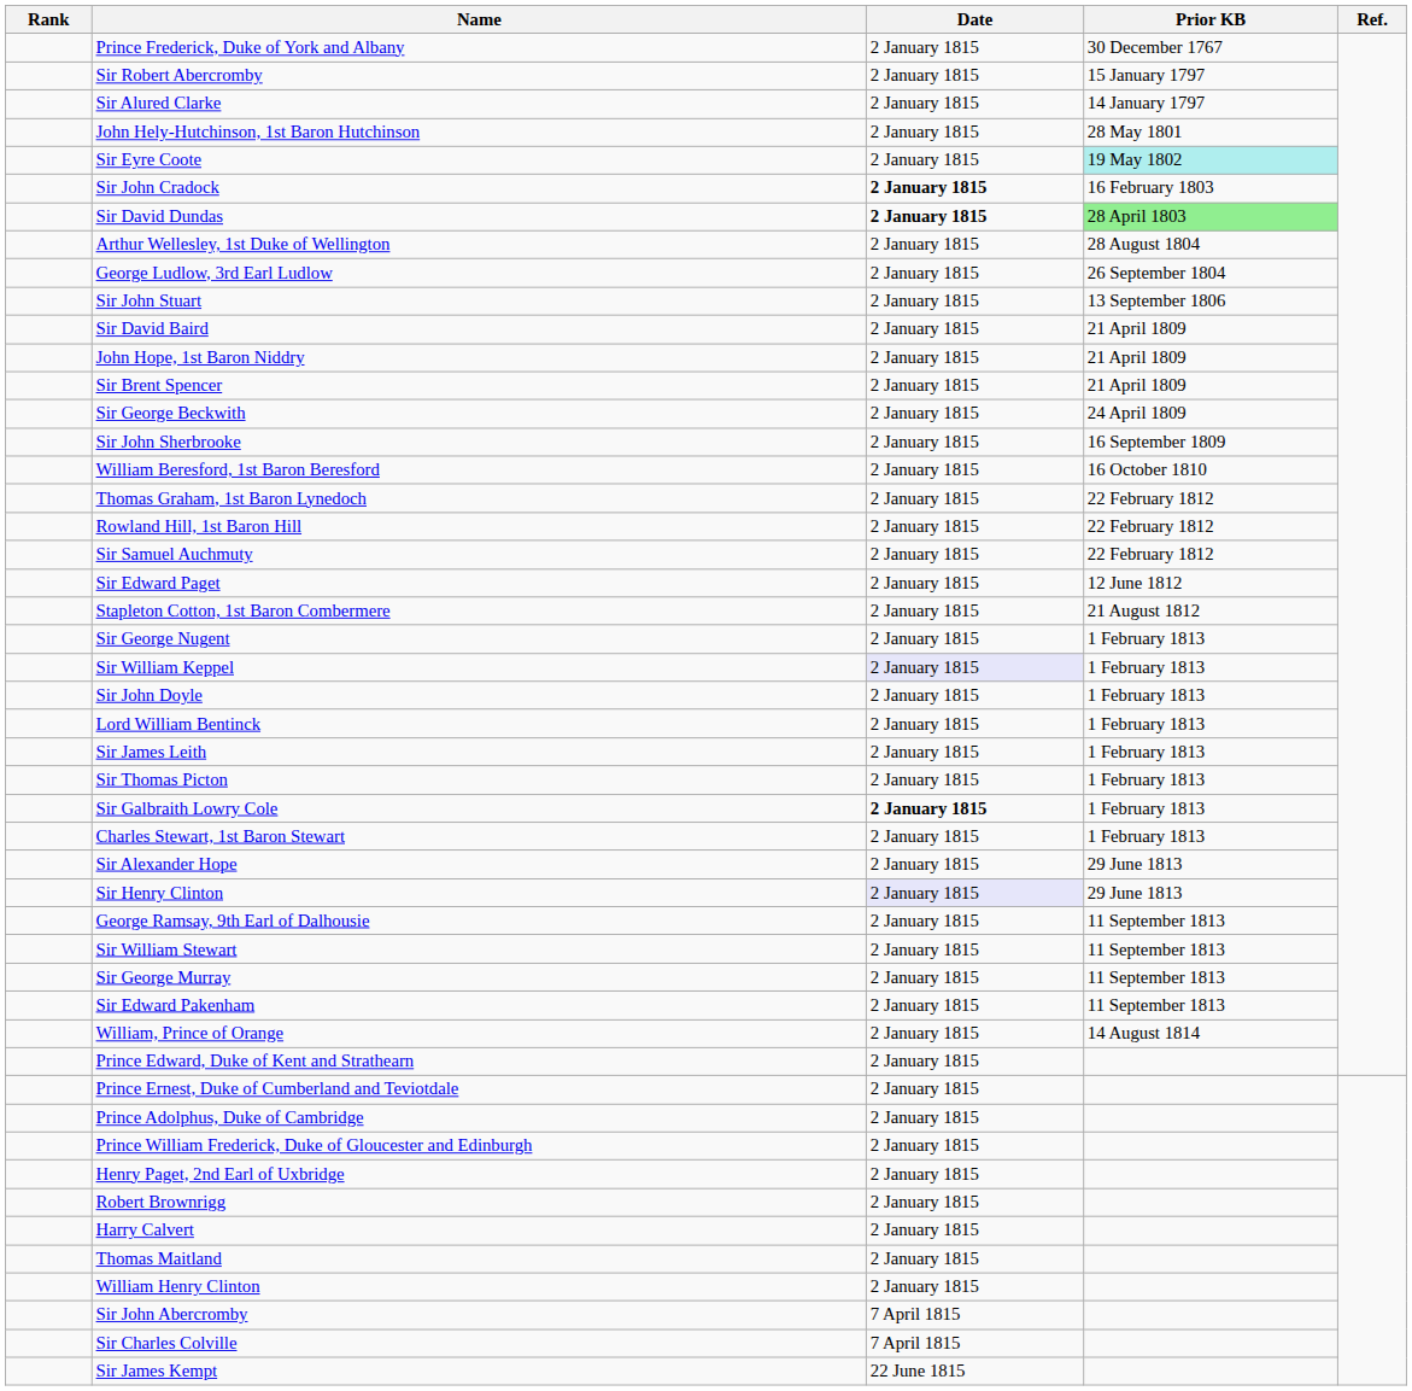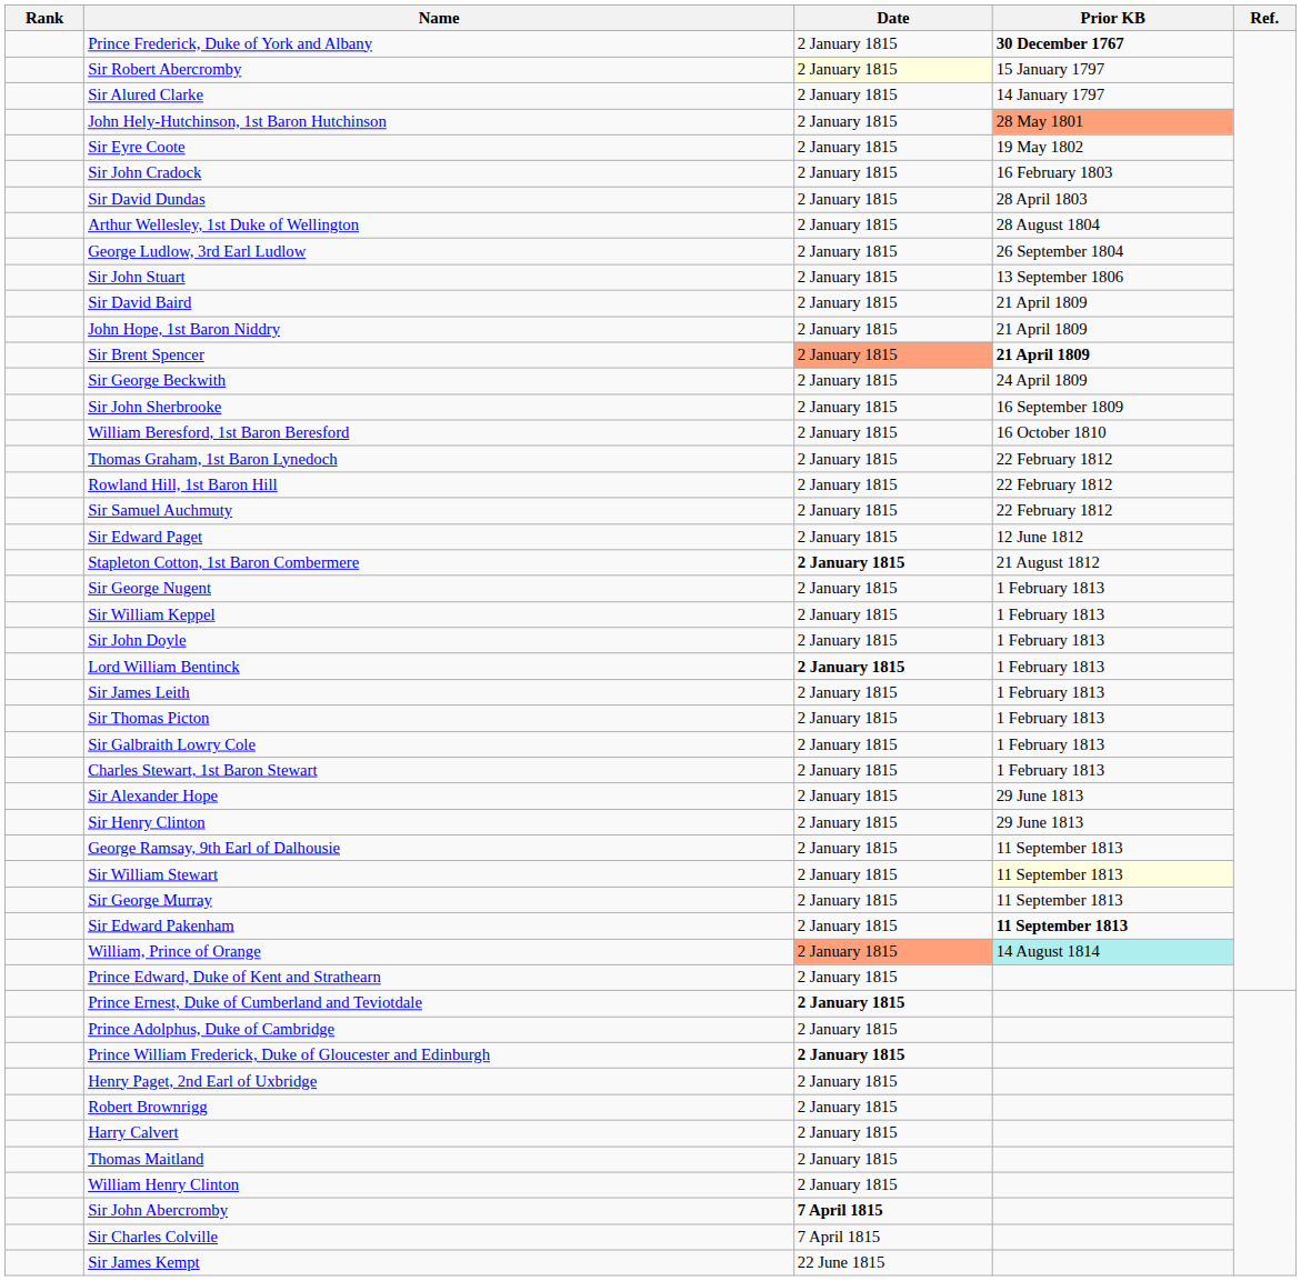Prince Frederick, Duke of York and Albany | Prior KB: normal -> bold
Sir Robert Abercromby | Date: no background -> lightyellow background
John Hely-Hutchinson, 1st Baron Hutchinson | Prior KB: no background -> lightsalmon background
Sir Eyre Coote | Prior KB: paleturquoise background -> no background
Sir John Cradock | Date: bold -> normal
Sir David Dundas | Date: bold -> normal
Sir David Dundas | Prior KB: lightgreen background -> no background
Sir Brent Spencer | Date: no background -> lightsalmon background
Sir Brent Spencer | Prior KB: normal -> bold
Stapleton Cotton, 1st Baron Combermere | Date: normal -> bold
Sir William Keppel | Date: lavender background -> no background
Lord William Bentinck | Date: normal -> bold
Sir Galbraith Lowry Cole | Date: bold -> normal
Sir Henry Clinton | Date: lavender background -> no background
Sir William Stewart | Prior KB: no background -> lightyellow background
Sir Edward Pakenham | Prior KB: normal -> bold
William, Prince of Orange | Date: no background -> lightsalmon background
William, Prince of Orange | Prior KB: no background -> paleturquoise background
Prince Ernest, Duke of Cumberland and Teviotdale | Date: normal -> bold
Prince William Frederick, Duke of Gloucester and Edinburgh | Date: normal -> bold
Sir John Abercromby | Date: normal -> bold
